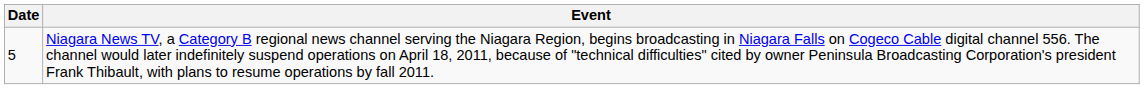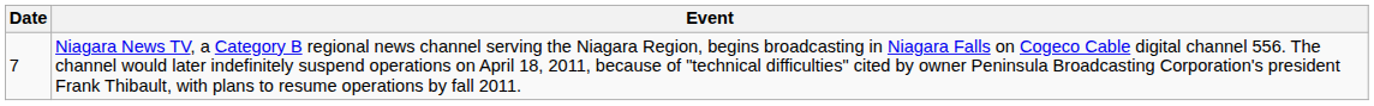row 2 | Date: 5 -> 7
